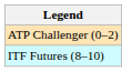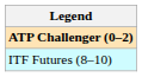row 2 | column 1: normal -> bold
